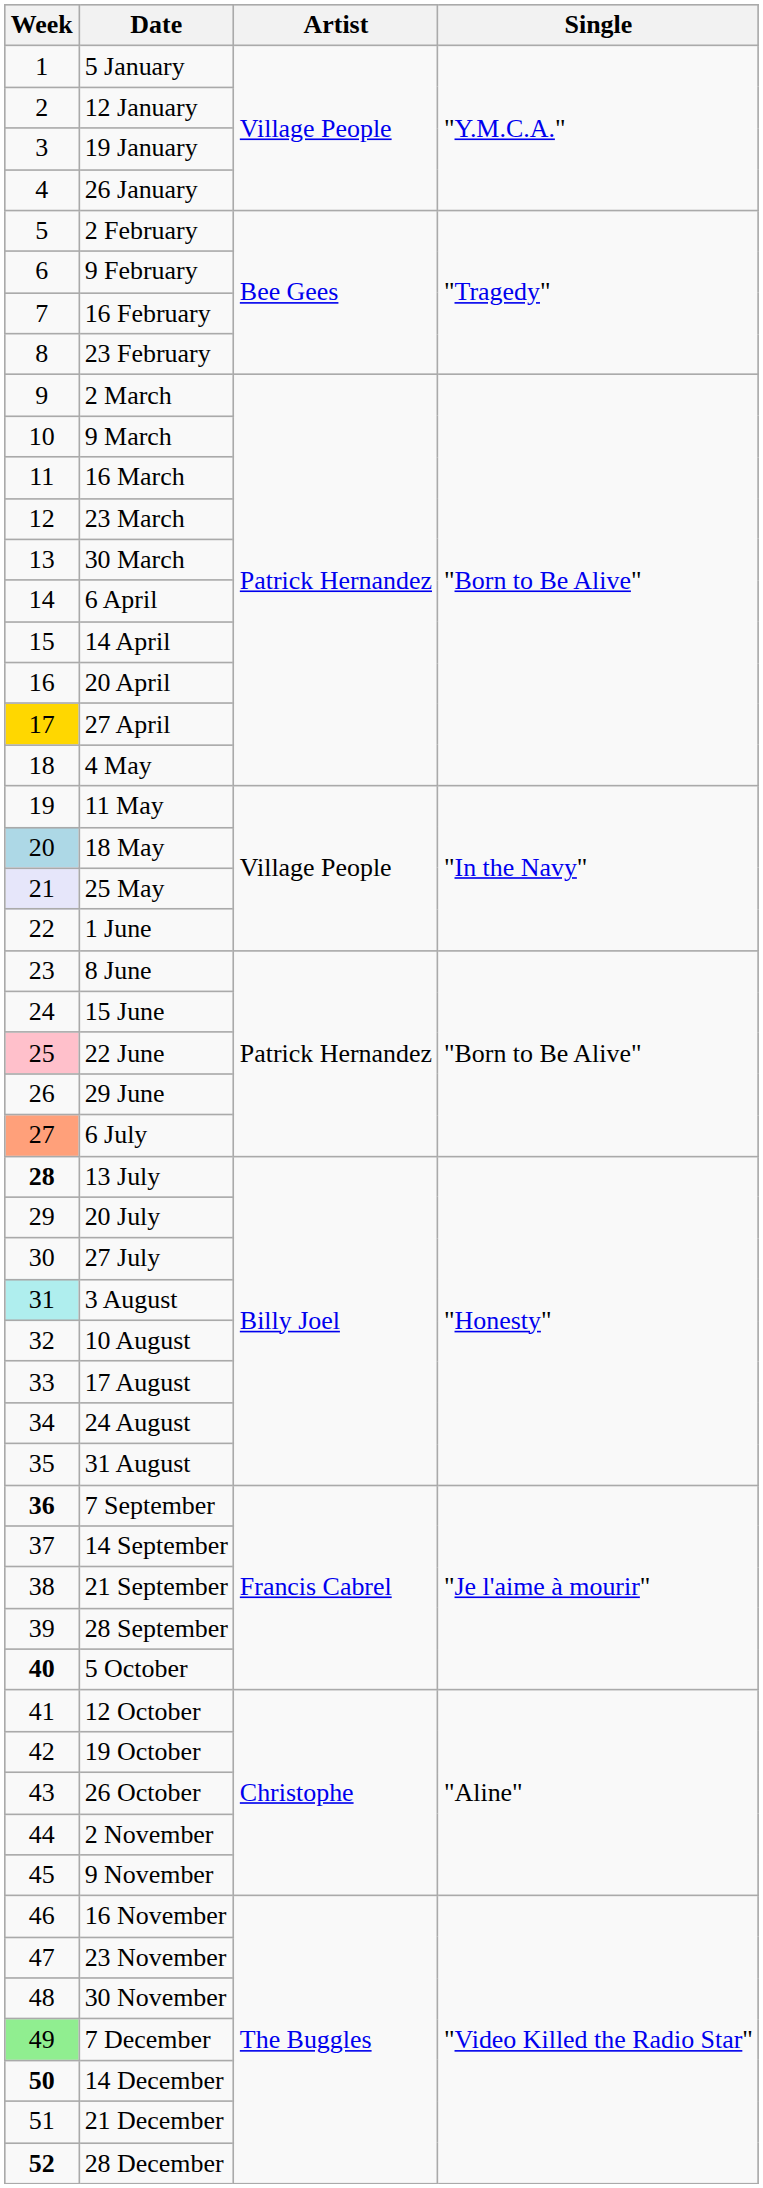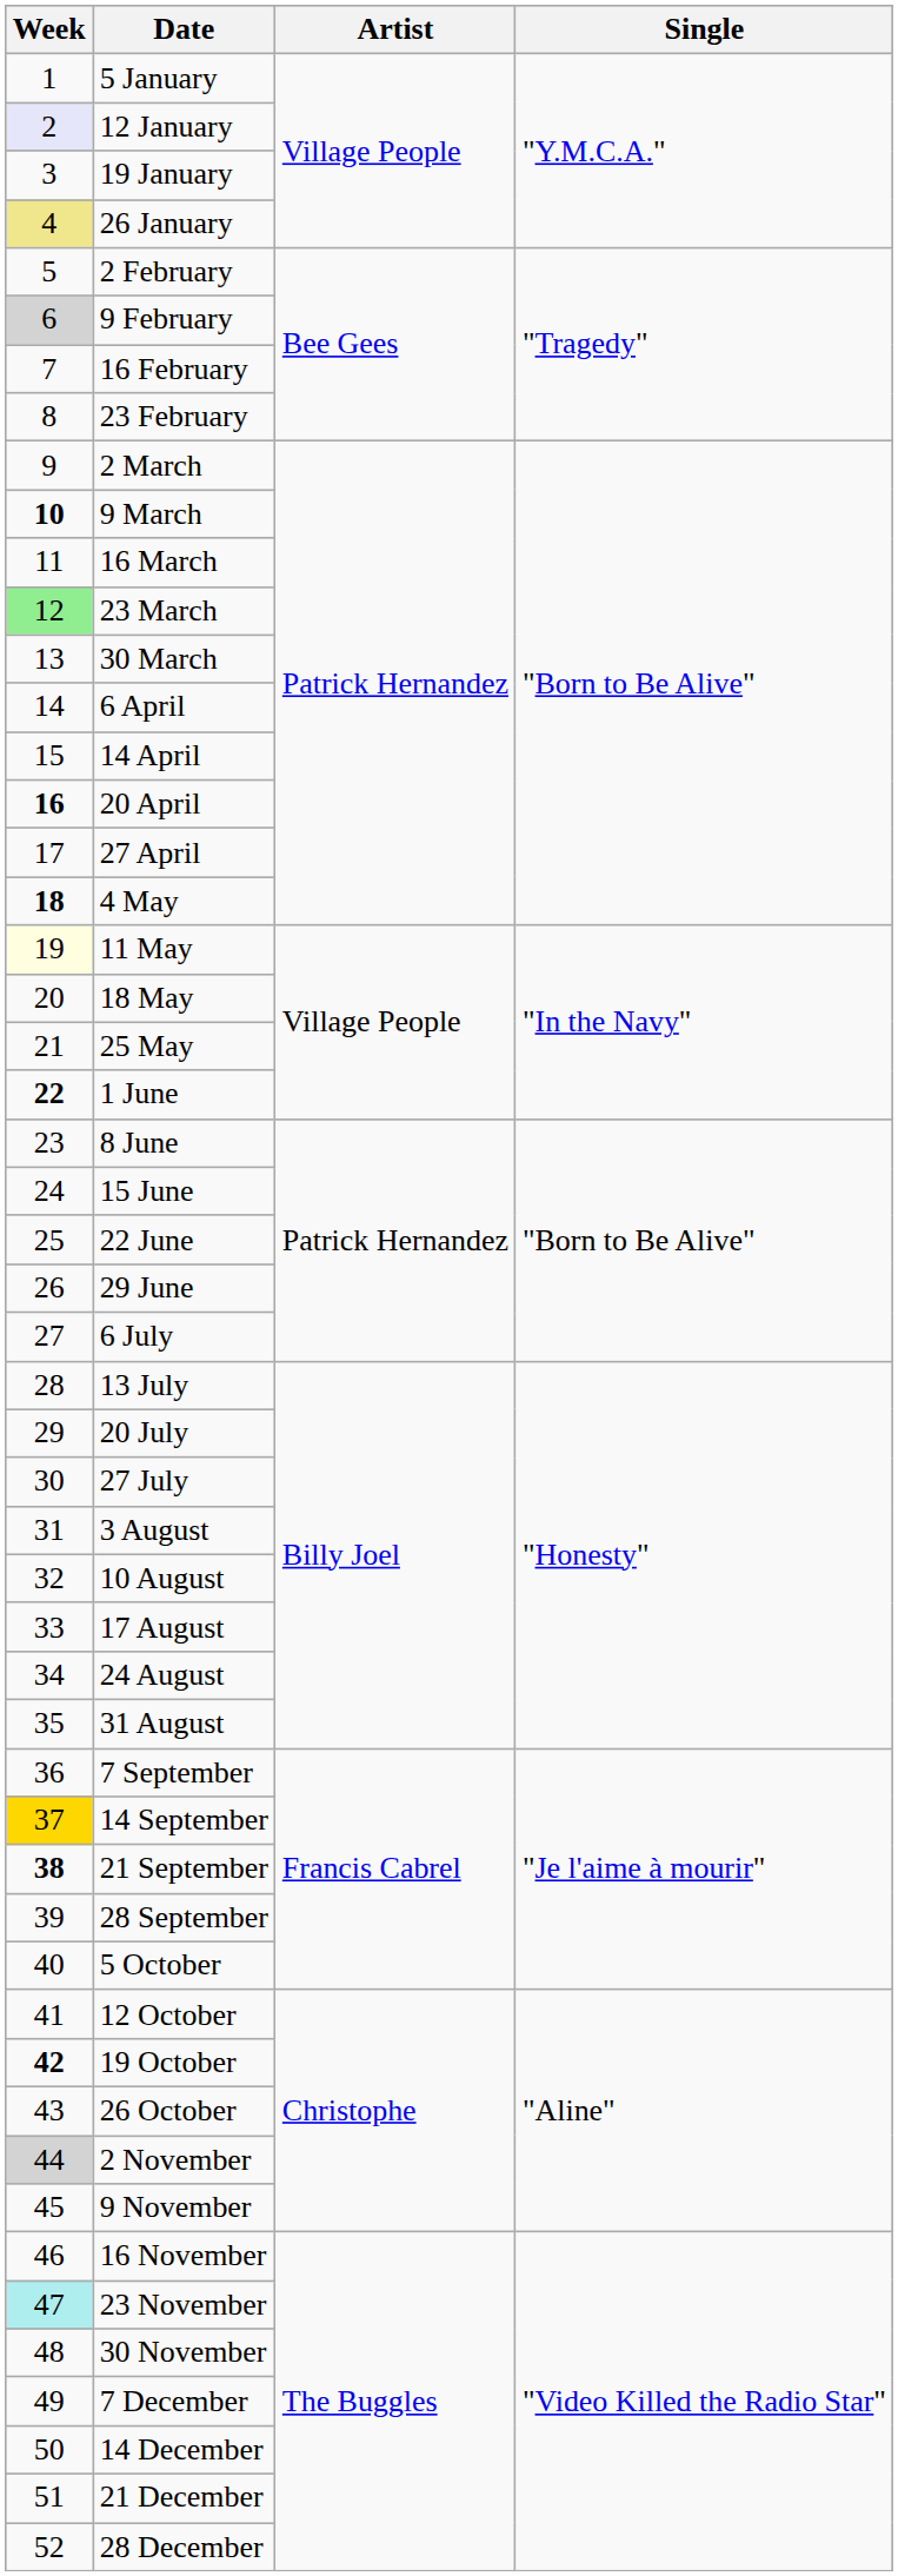12 January | Week: no background -> lavender background
26 January | Week: no background -> khaki background
9 February | Week: no background -> lightgrey background
9 March | Week: normal -> bold
23 March | Week: no background -> lightgreen background
20 April | Week: normal -> bold
27 April | Week: gold background -> no background
4 May | Week: normal -> bold
11 May | Week: no background -> lightyellow background
18 May | Week: lightblue background -> no background
25 May | Week: lavender background -> no background
1 June | Week: normal -> bold
22 June | Week: pink background -> no background
6 July | Week: lightsalmon background -> no background
13 July | Week: bold -> normal
3 August | Week: paleturquoise background -> no background
7 September | Week: bold -> normal
14 September | Week: no background -> gold background
21 September | Week: normal -> bold
5 October | Week: bold -> normal
19 October | Week: normal -> bold
2 November | Week: no background -> lightgrey background
23 November | Week: no background -> paleturquoise background
7 December | Week: lightgreen background -> no background
14 December | Week: bold -> normal
28 December | Week: bold -> normal
